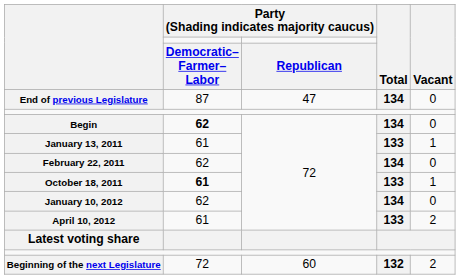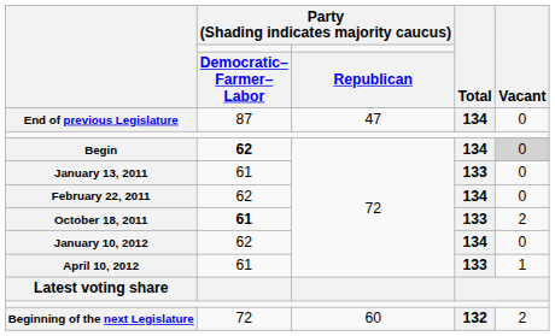Begin | Vacant: no background -> lightgrey background
January 13, 2011 | Vacant: 1 -> 0
October 18, 2011 | Vacant: 1 -> 2
April 10, 2012 | Vacant: 2 -> 1
